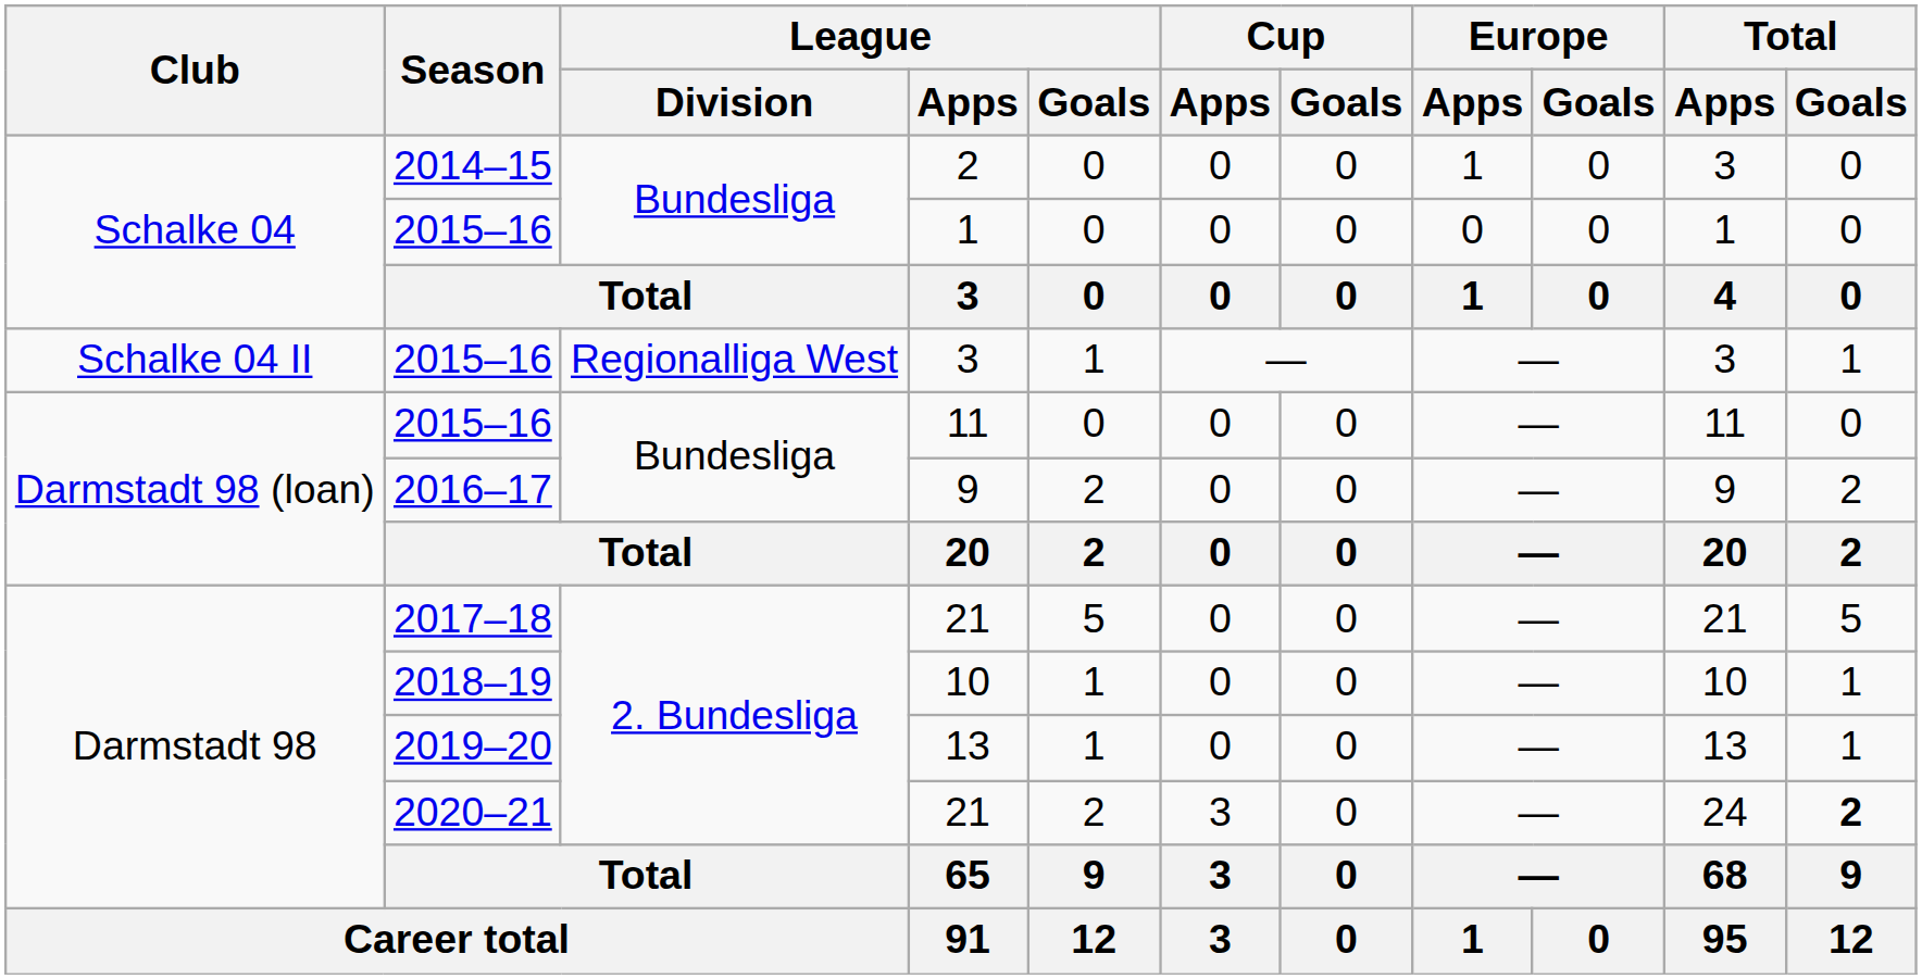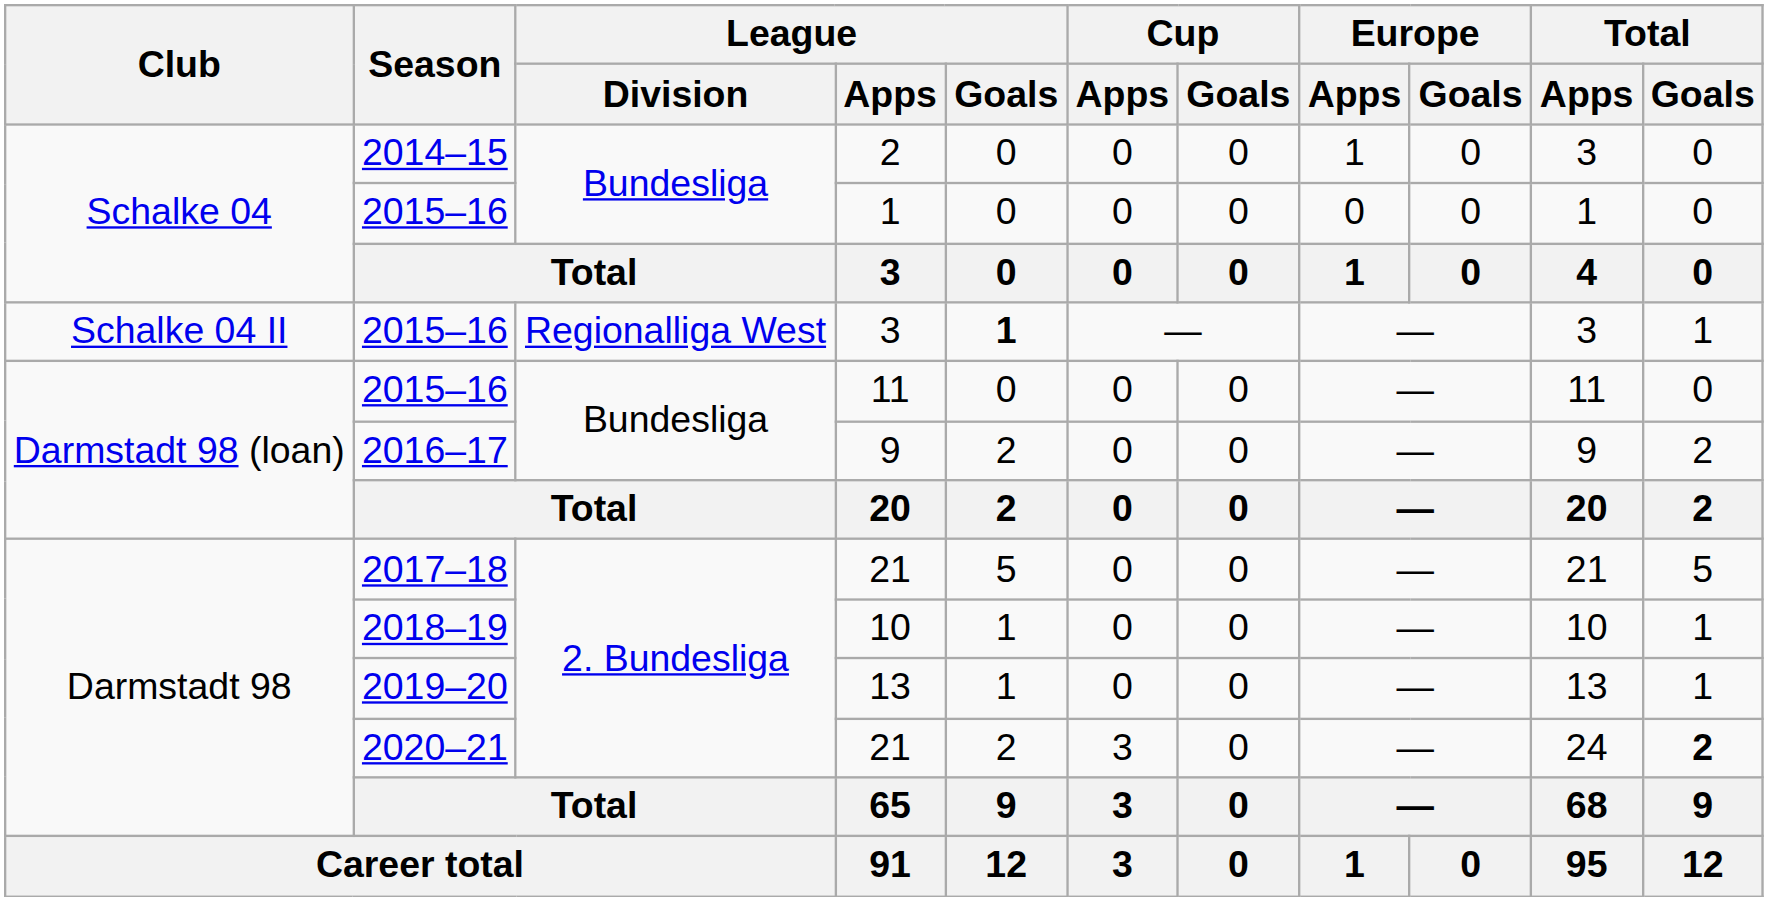2015–16 / 3 | League / Goals: normal -> bold
